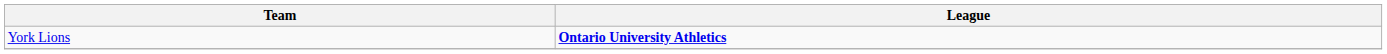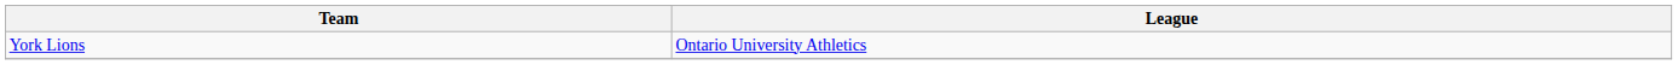York Lions | League: bold -> normal
